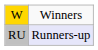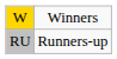RU | column 2: lavender background -> no background
